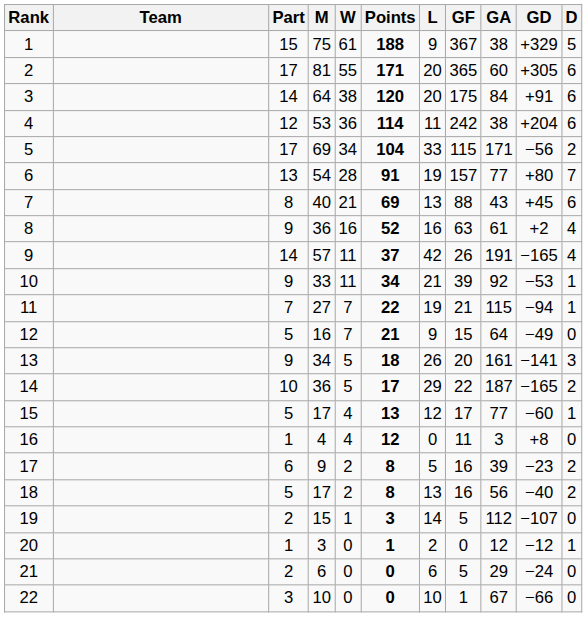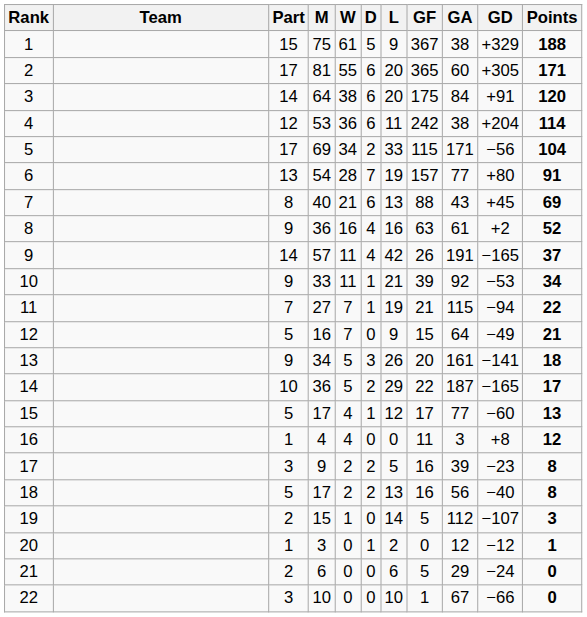columns swapped: D <-> Points
row 18 | Part: 6 -> 3
